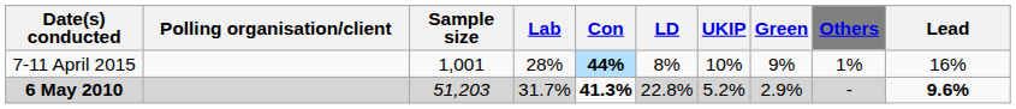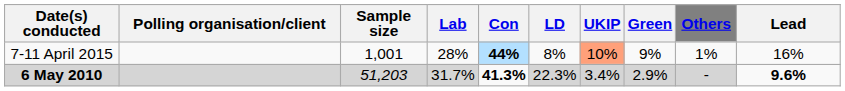7-11 April 2015 | UKIP: no background -> lightsalmon background
6 May 2010 | LD: 22.8% -> 22.3%
6 May 2010 | UKIP: 5.2% -> 3.4%
